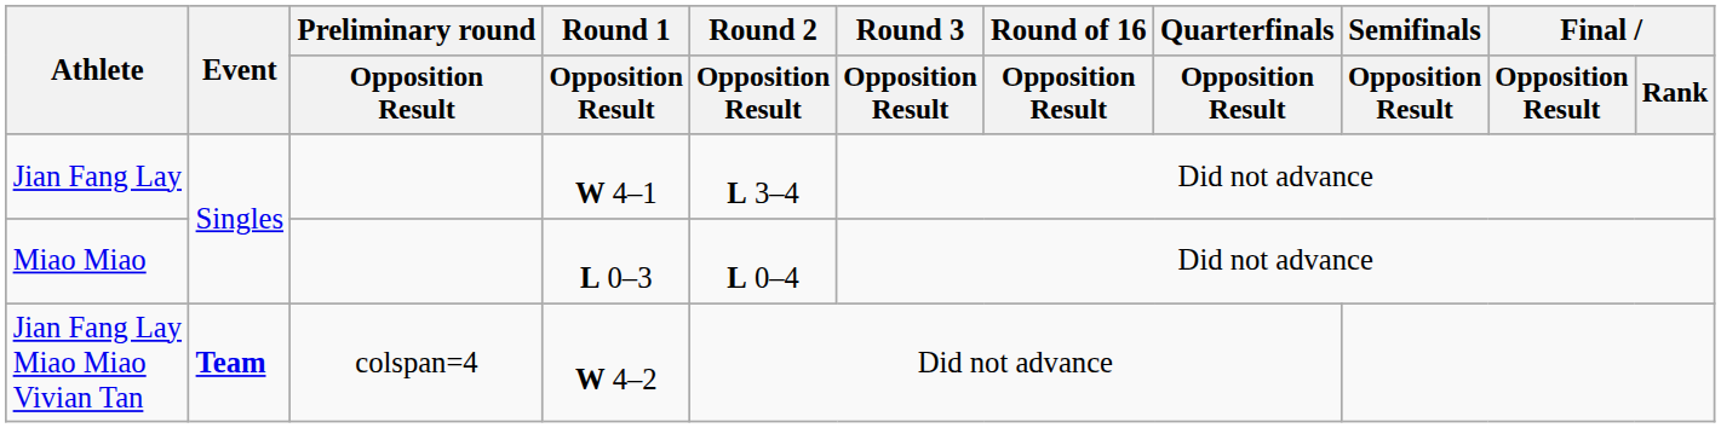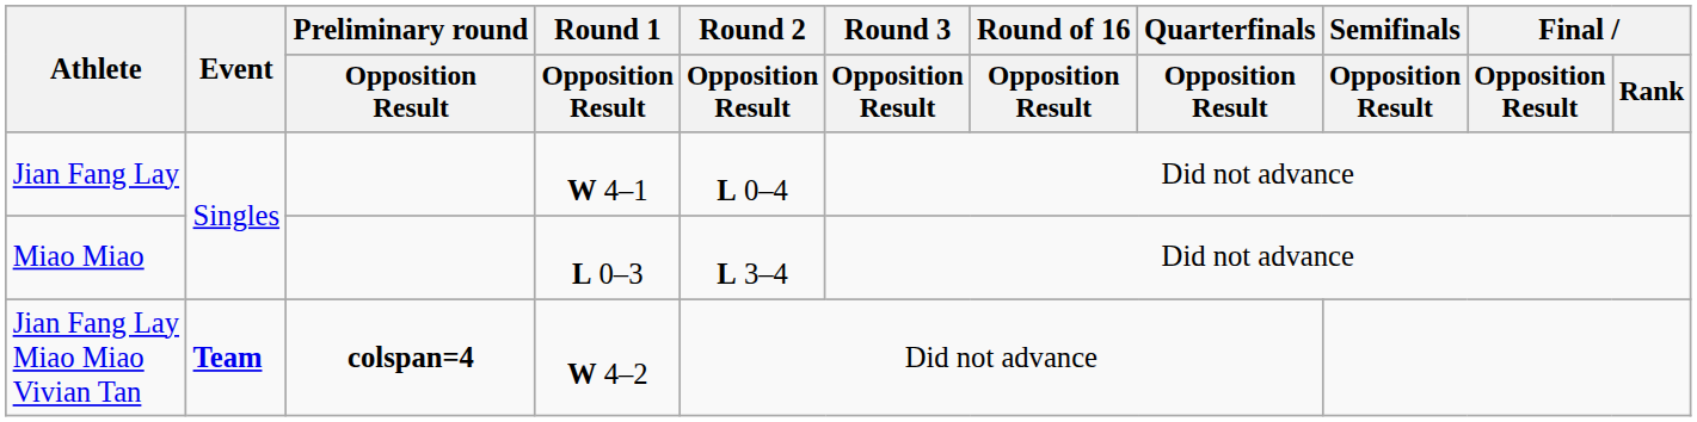Jian Fang Lay | Round 2 / Opposition Result: L 3–4 -> L 0–4
Miao Miao | Round 2 / Opposition Result: L 0–4 -> L 3–4
Jian Fang Lay Miao Miao Vivian Tan | Preliminary round / Opposition Result: normal -> bold
